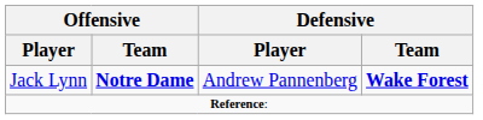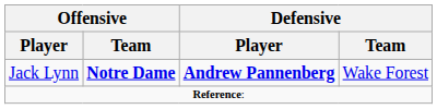Jack Lynn | Defensive / Player: normal -> bold
Jack Lynn | Defensive / Team: bold -> normal
